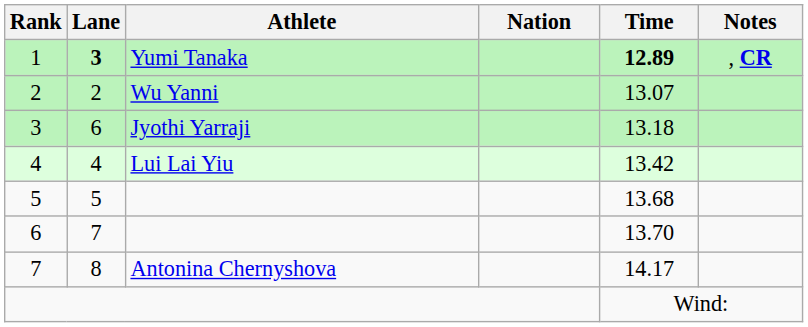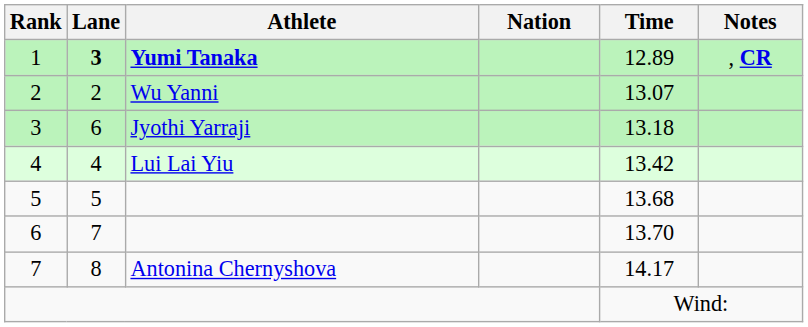1 | Athlete: normal -> bold
1 | Time: bold -> normal
